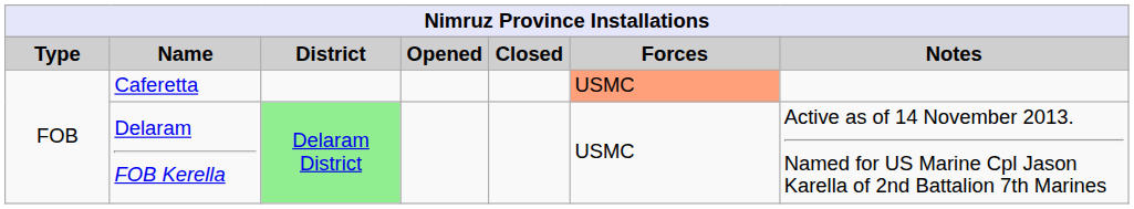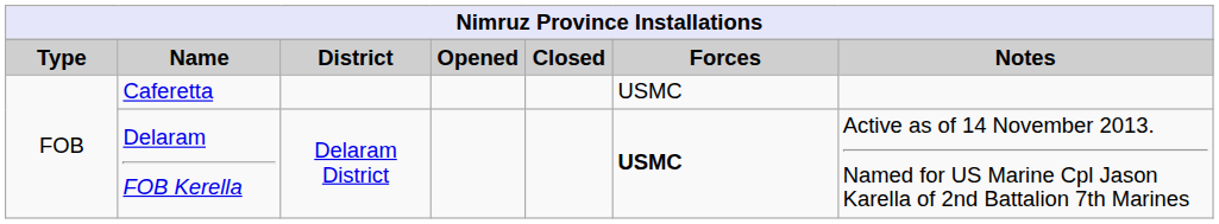Caferetta | Forces: lightsalmon background -> no background
Delaram FOB Kerella | District: lightgreen background -> no background
Delaram FOB Kerella | Forces: normal -> bold
